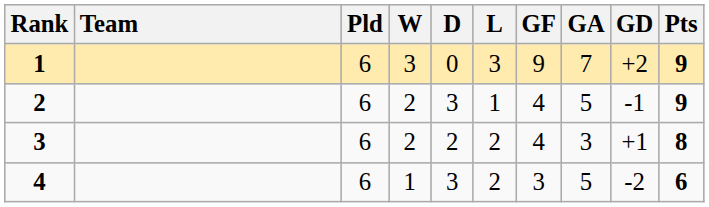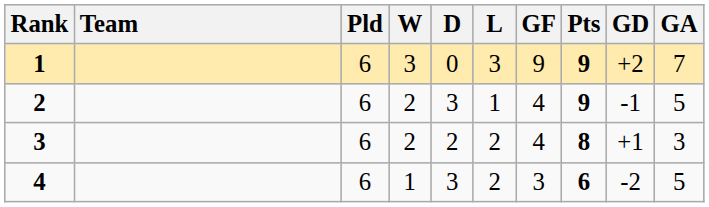columns swapped: GA <-> Pts
